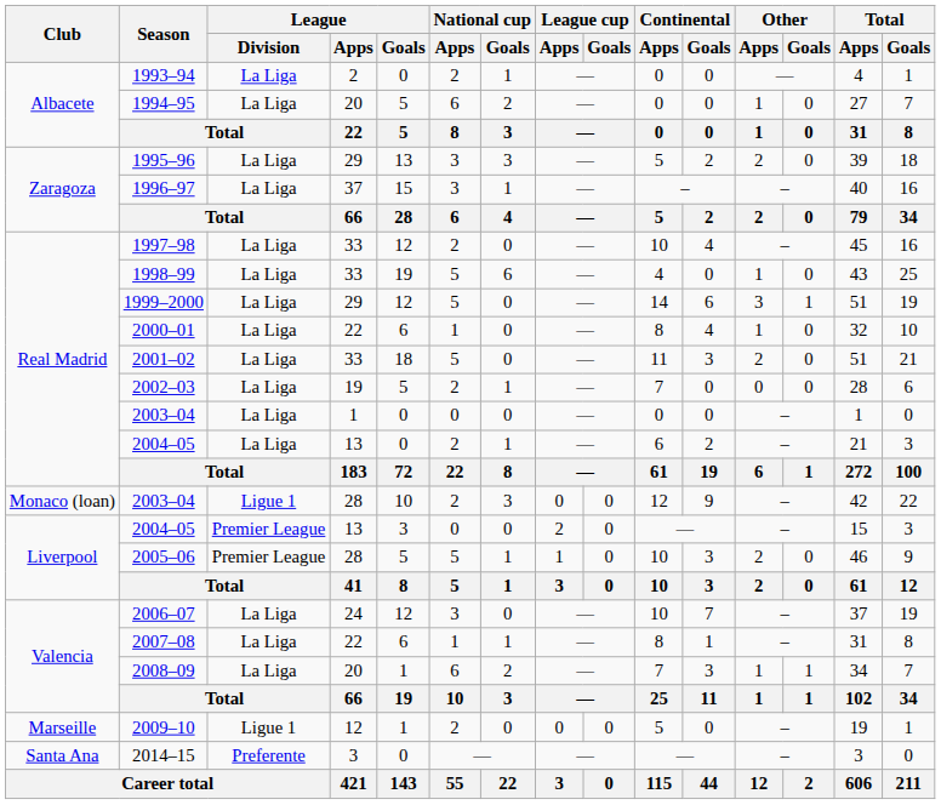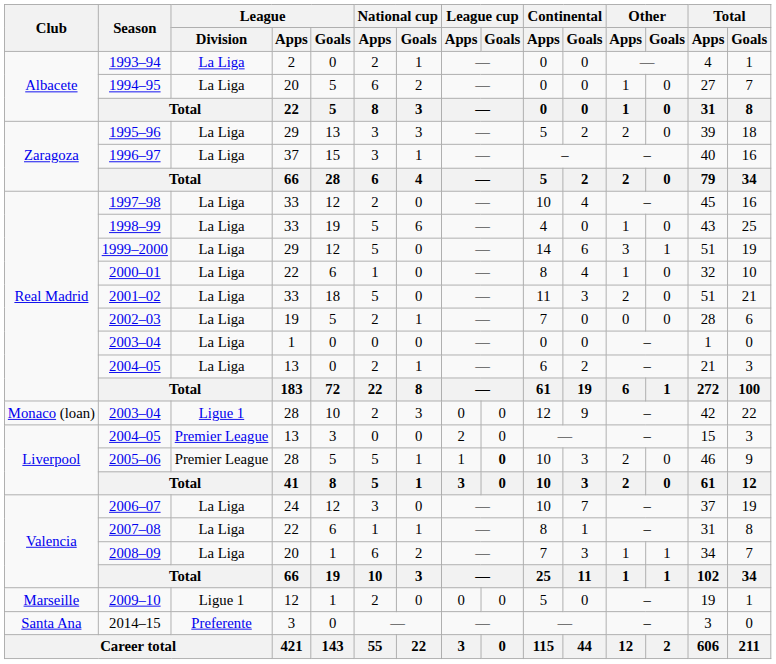2005–06 | League cup / Goals: normal -> bold
